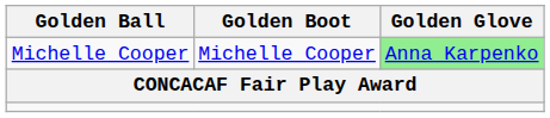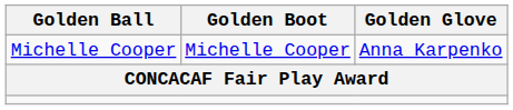row 2 | Golden Glove: lightgreen background -> no background
